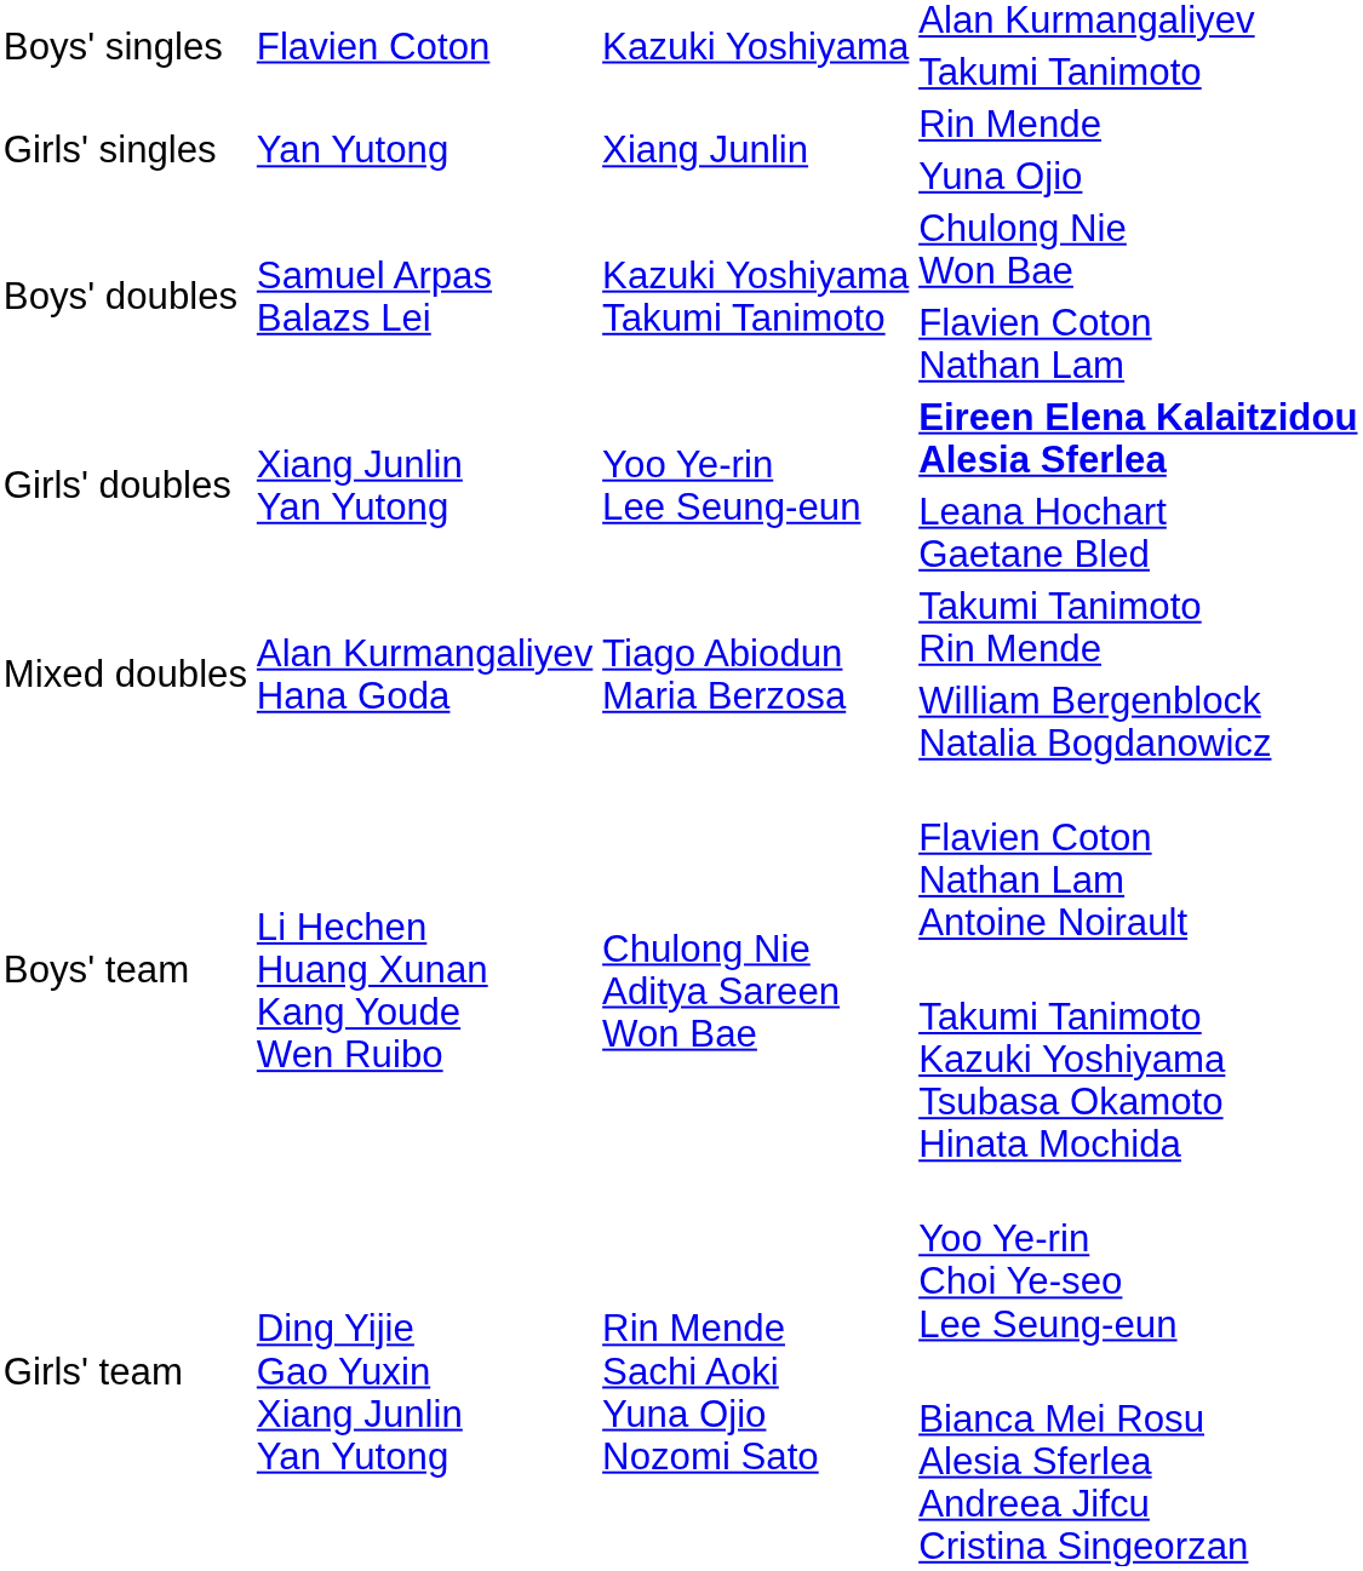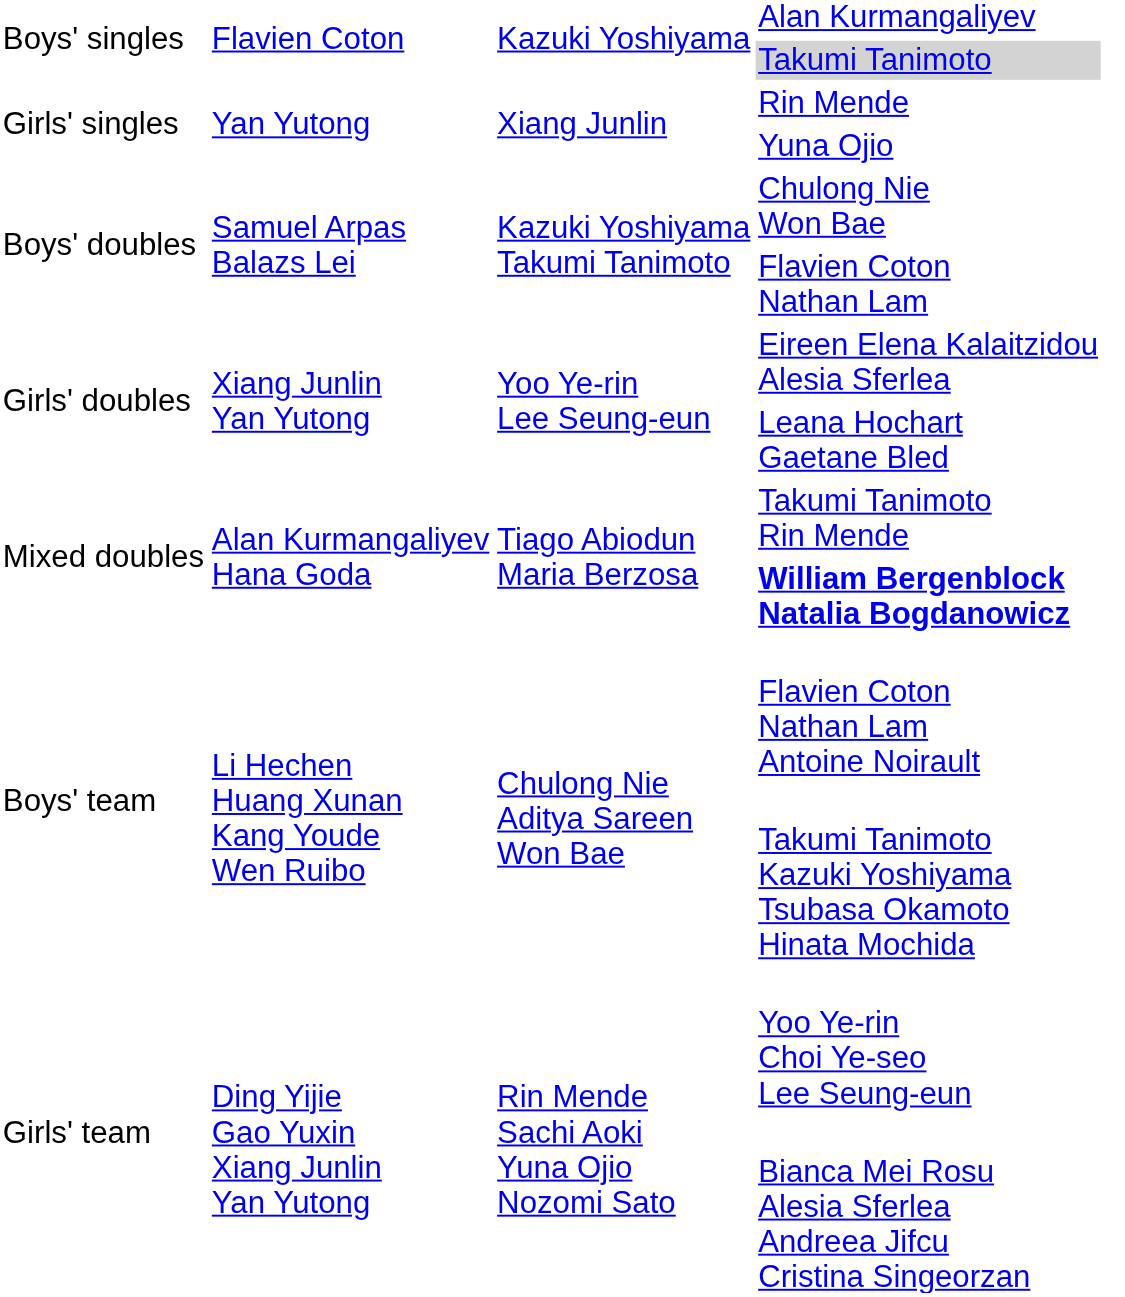Takumi Tanimoto | column 4: no background -> lightgrey background
Eireen Elena Kalaitzidou Alesia Sferlea | column 4: bold -> normal
William Bergenblock Natalia Bogdanowicz | column 4: normal -> bold
